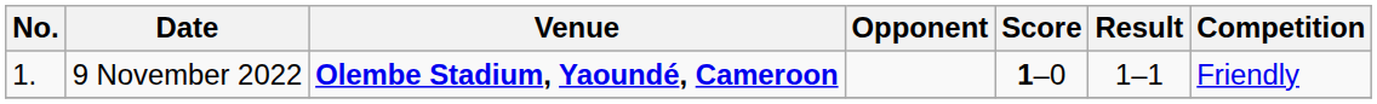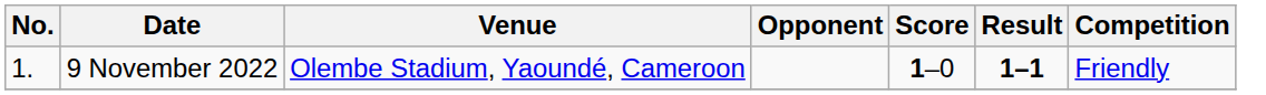9 November 2022 | Venue: bold -> normal
9 November 2022 | Result: normal -> bold
